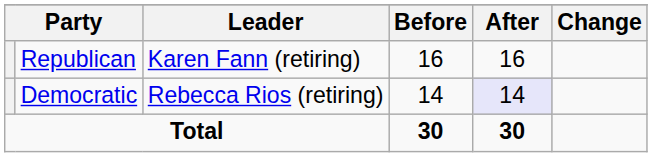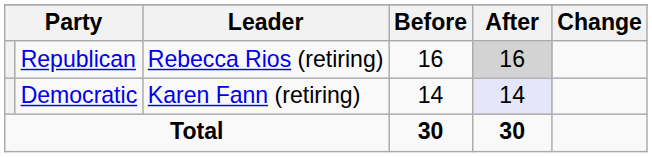Republican | Leader: Karen Fann (retiring) -> Rebecca Rios (retiring)
Republican | After: no background -> lightgrey background
Democratic | Leader: Rebecca Rios (retiring) -> Karen Fann (retiring)
